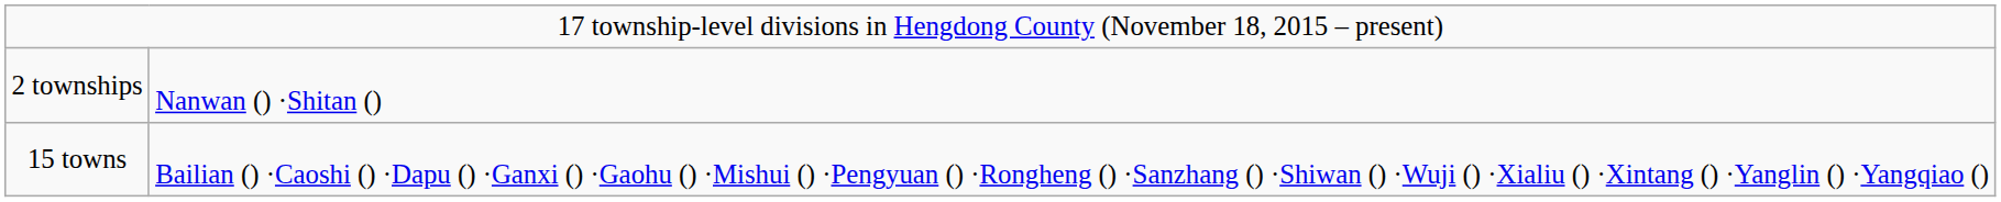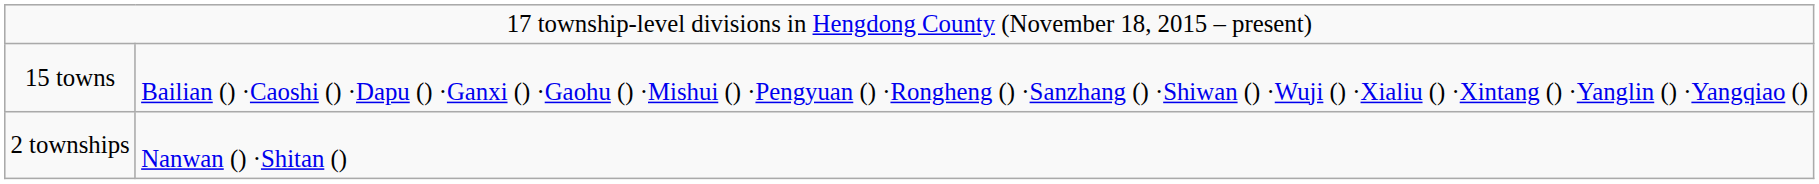rows swapped: 15 towns <-> 2 townships
